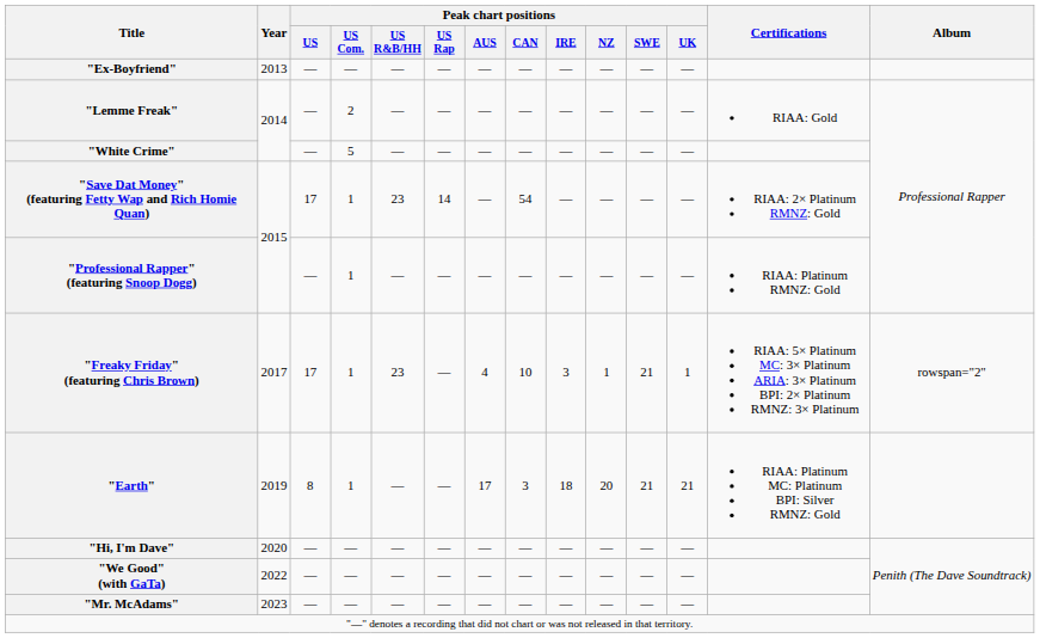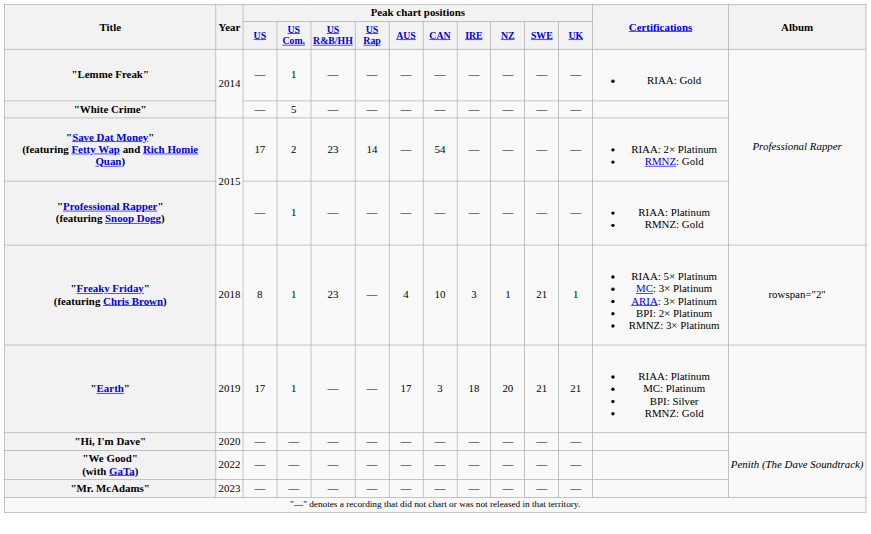- row: "Ex-Boyfriend" | 2013 | — | — | — | — | — | — | — | — | — | —
"Lemme Freak" | Peak chart positions / US Com.: 2 -> 1
"Save Dat Money" (featuring Fetty Wap and Rich Homie Quan) | Peak chart positions / US Com.: 1 -> 2
"Freaky Friday" (featuring Chris Brown) | Year: 2017 -> 2018
"Freaky Friday" (featuring Chris Brown) | Peak chart positions / US: 17 -> 8
"Earth" | Peak chart positions / US: 8 -> 17
